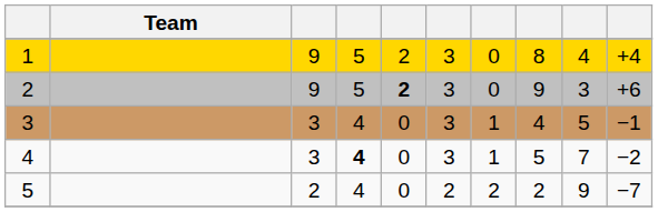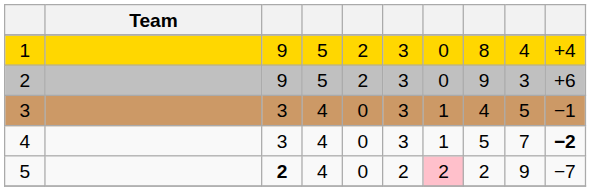row 3 | column 5: bold -> normal
row 5 | column 4: bold -> normal
row 5 | column 10: normal -> bold
row 6 | column 3: normal -> bold
row 6 | column 7: no background -> pink background
